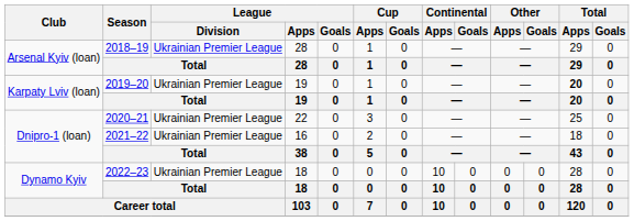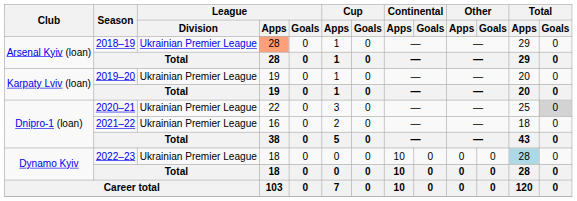2018–19 | League / Apps: no background -> lightsalmon background
2019–20 | Total / Apps: bold -> normal
2020–21 | Total / Goals: no background -> lightgrey background
2022–23 | Total / Apps: no background -> lightblue background
